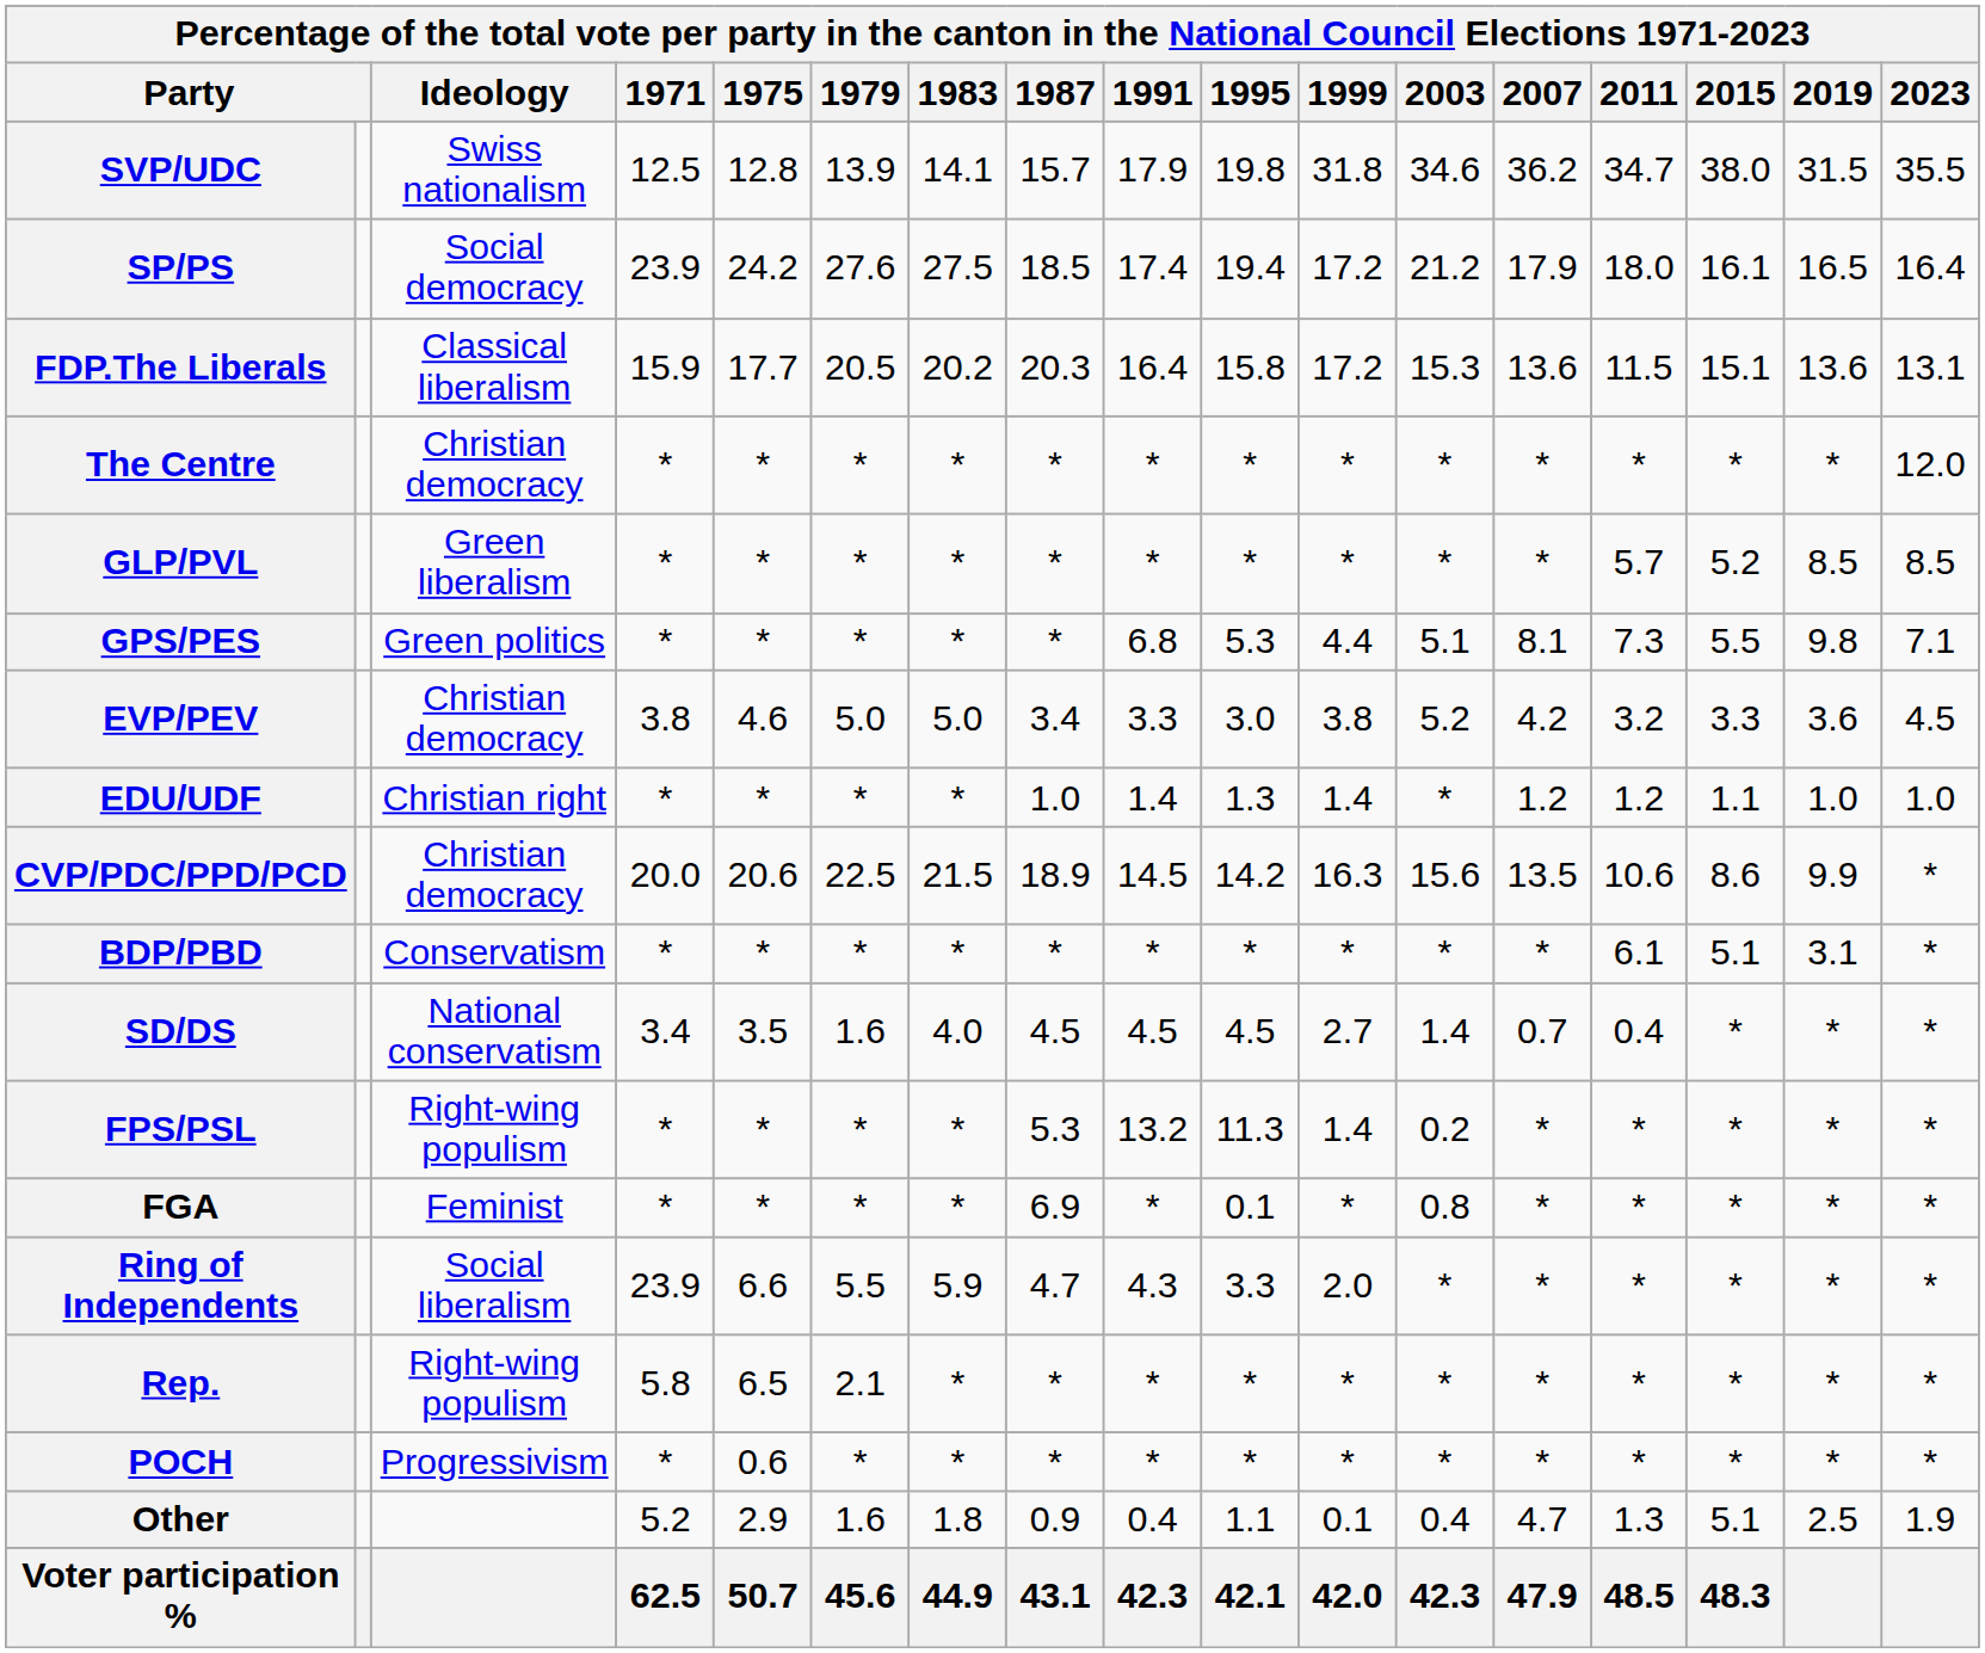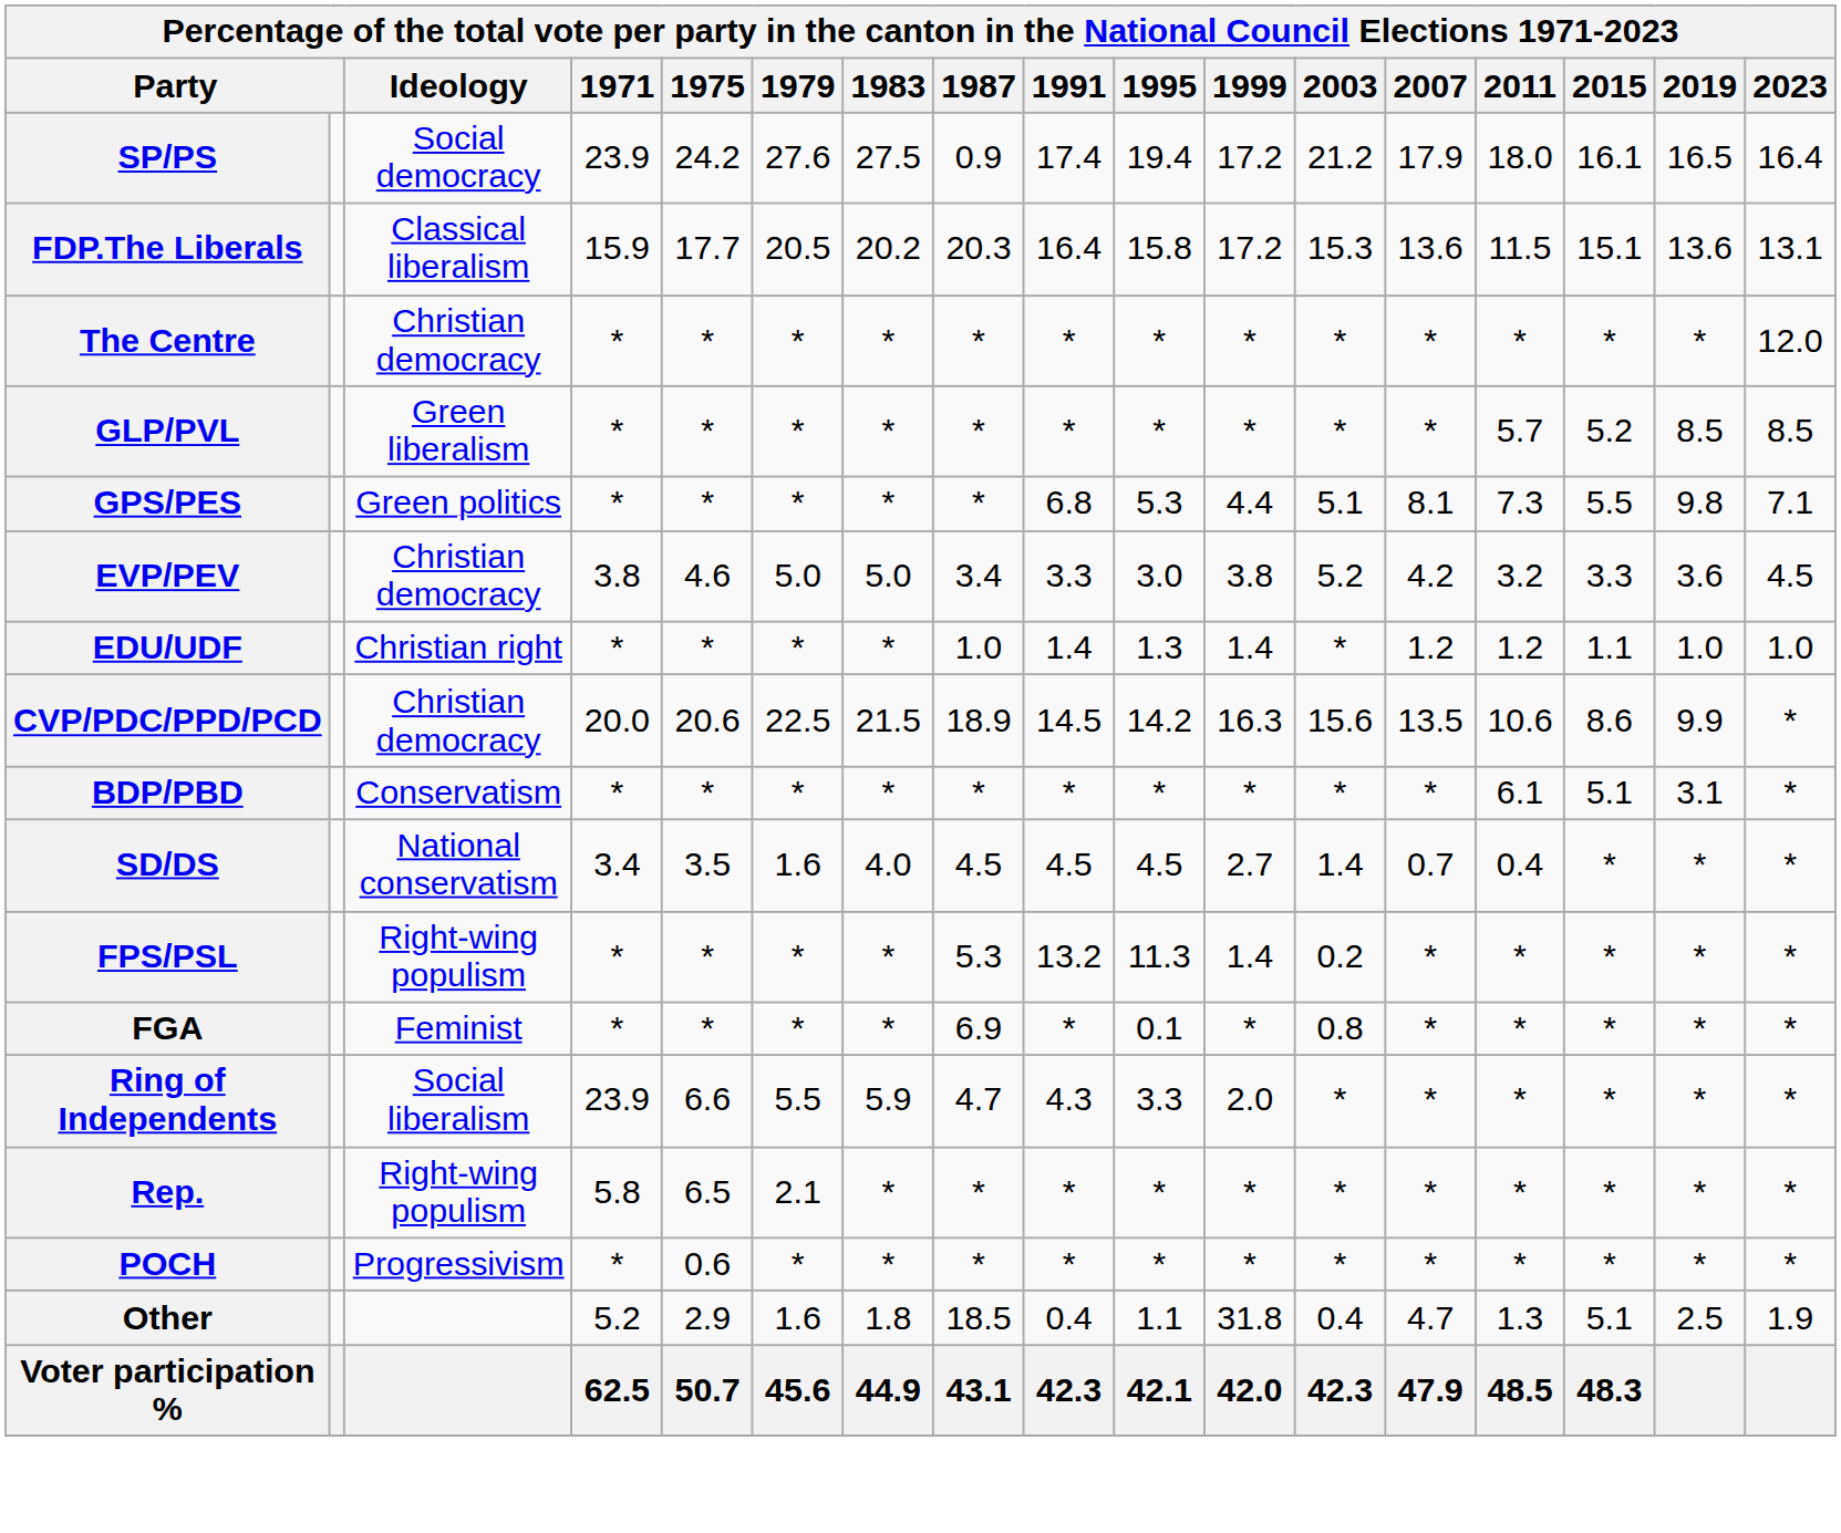- row: SVP/UDC | Swiss nationalism | 12.5 | 12.8 | 13.9 | 14.1 | 15.7 | 17.9 | 19.8 | 31.8 | 34.6 | 36.2 | 34.7 | 38.0 | 31.5 | 35.5
SP/PS | 1987: 18.5 -> 0.9
Other | 1987: 0.9 -> 18.5
Other | 1999: 0.1 -> 31.8
